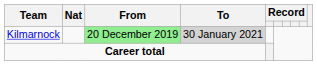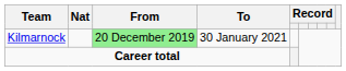Kilmarnock | To: lightgrey background -> no background
